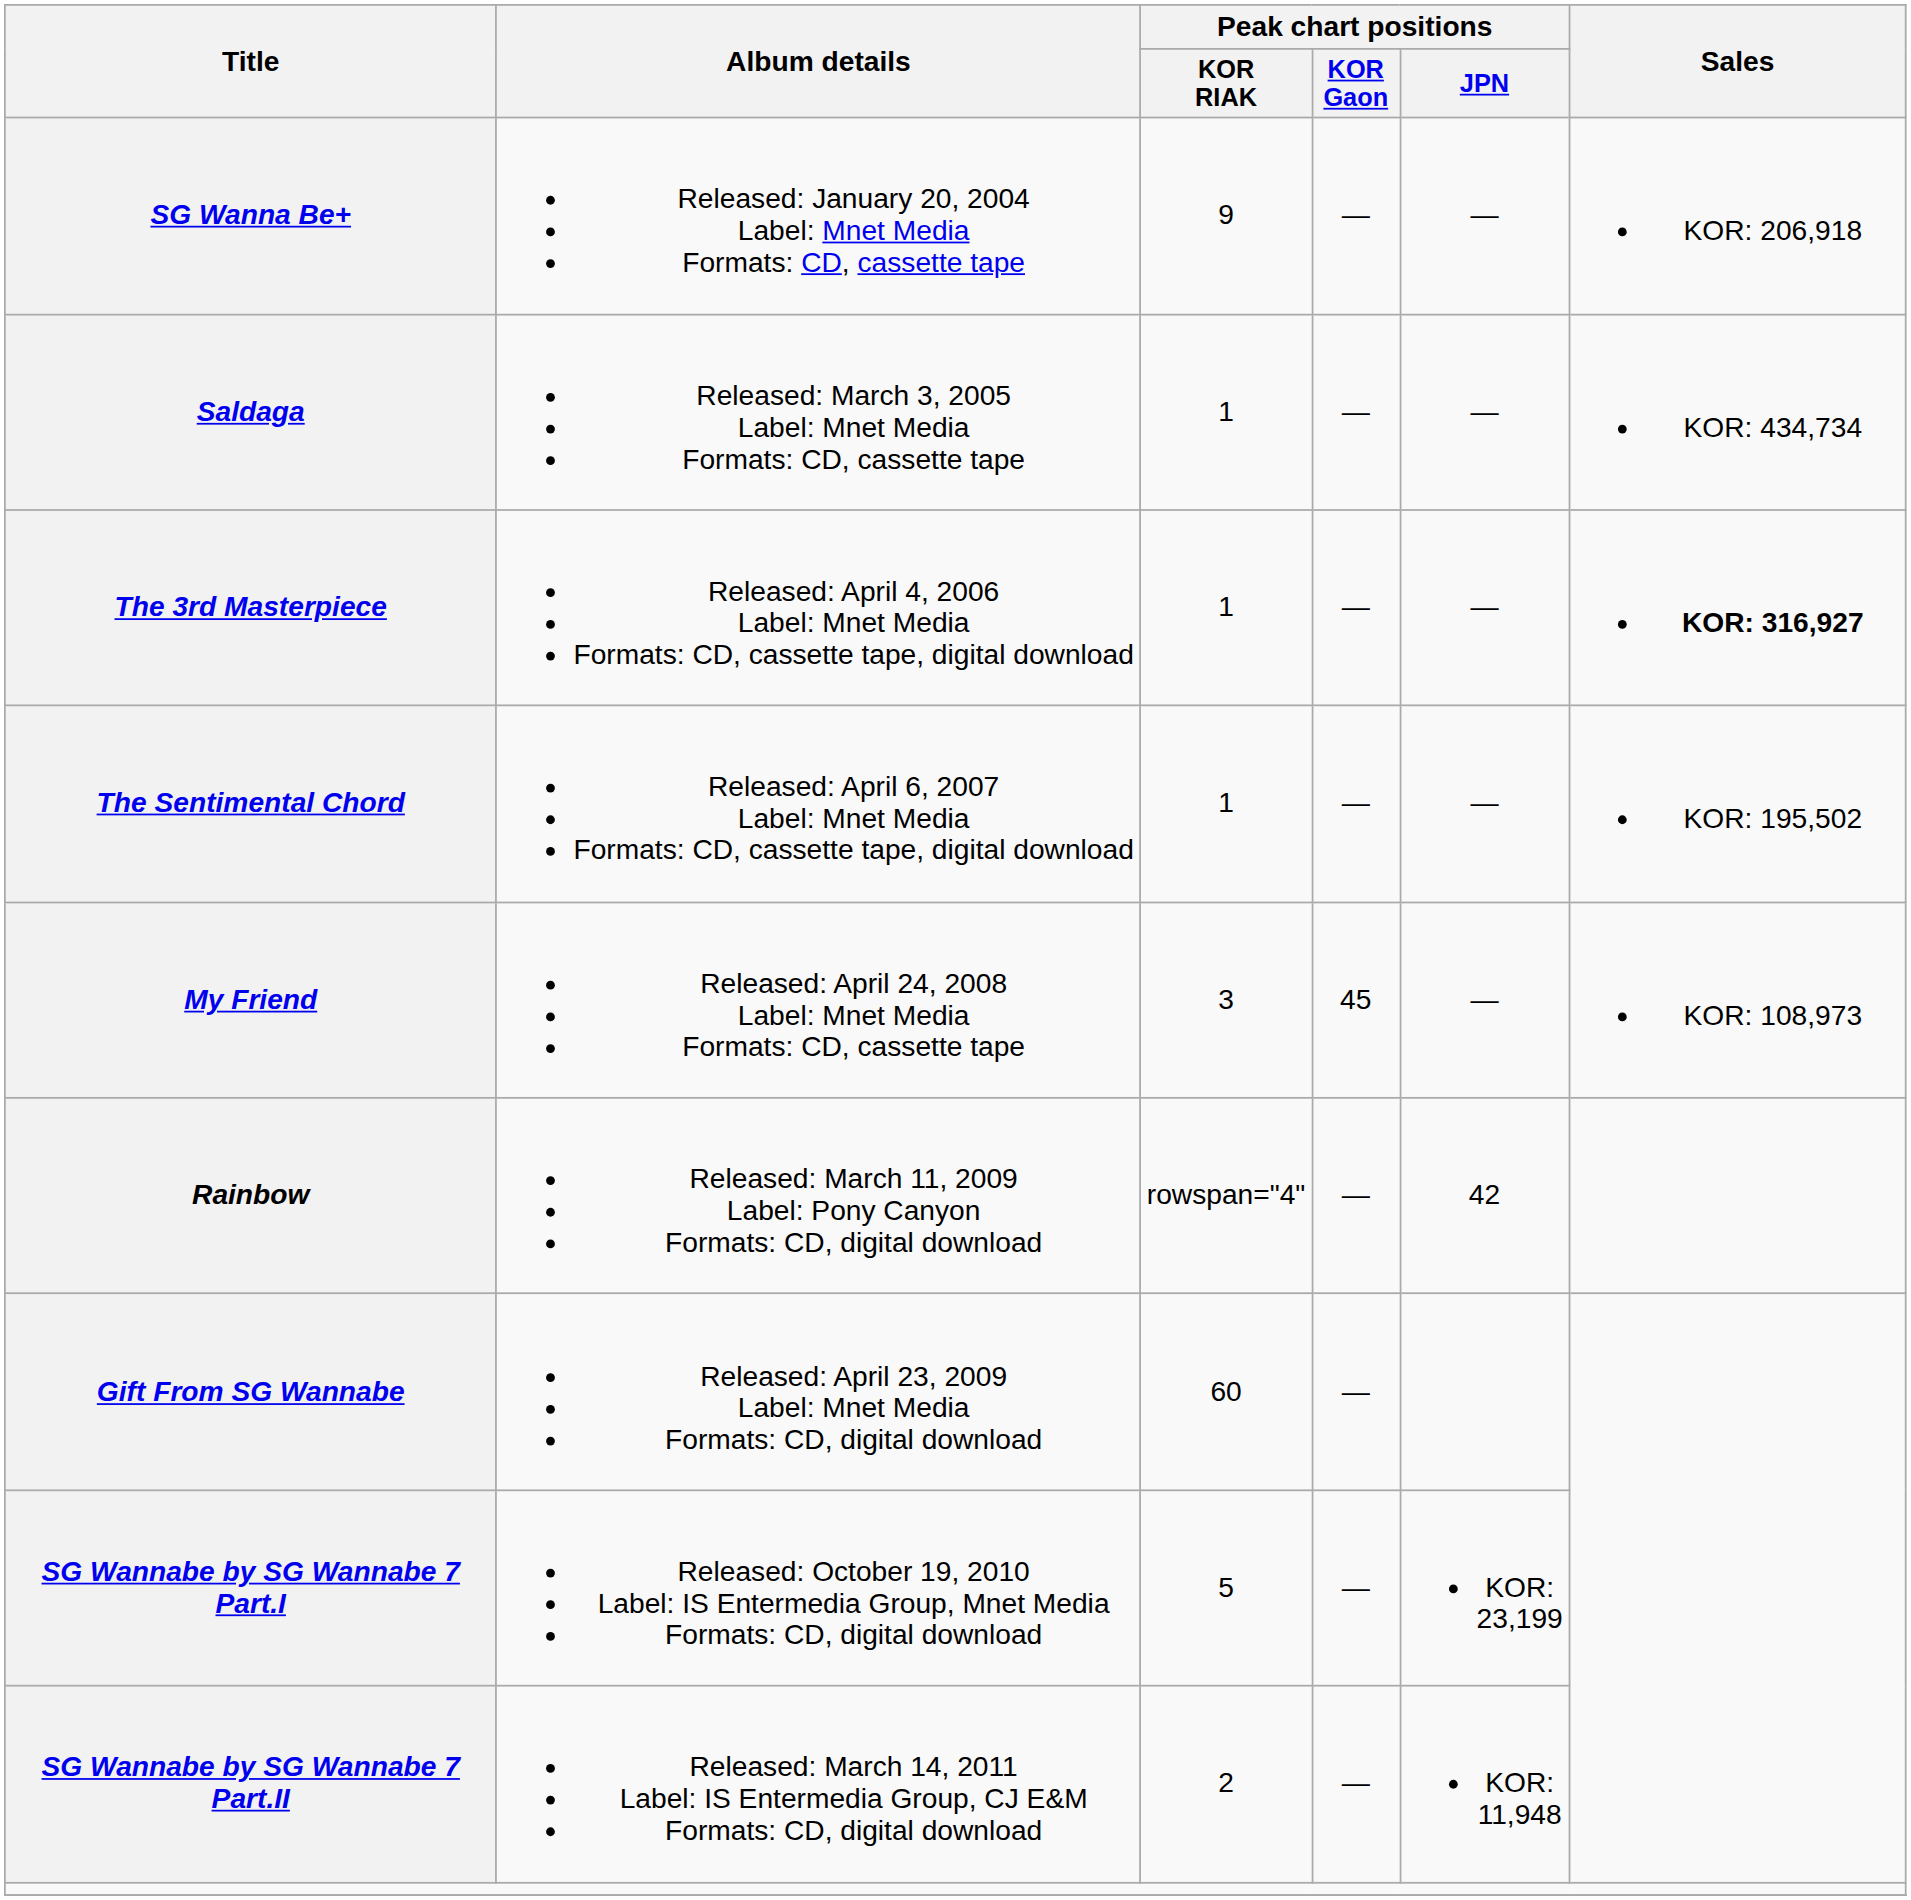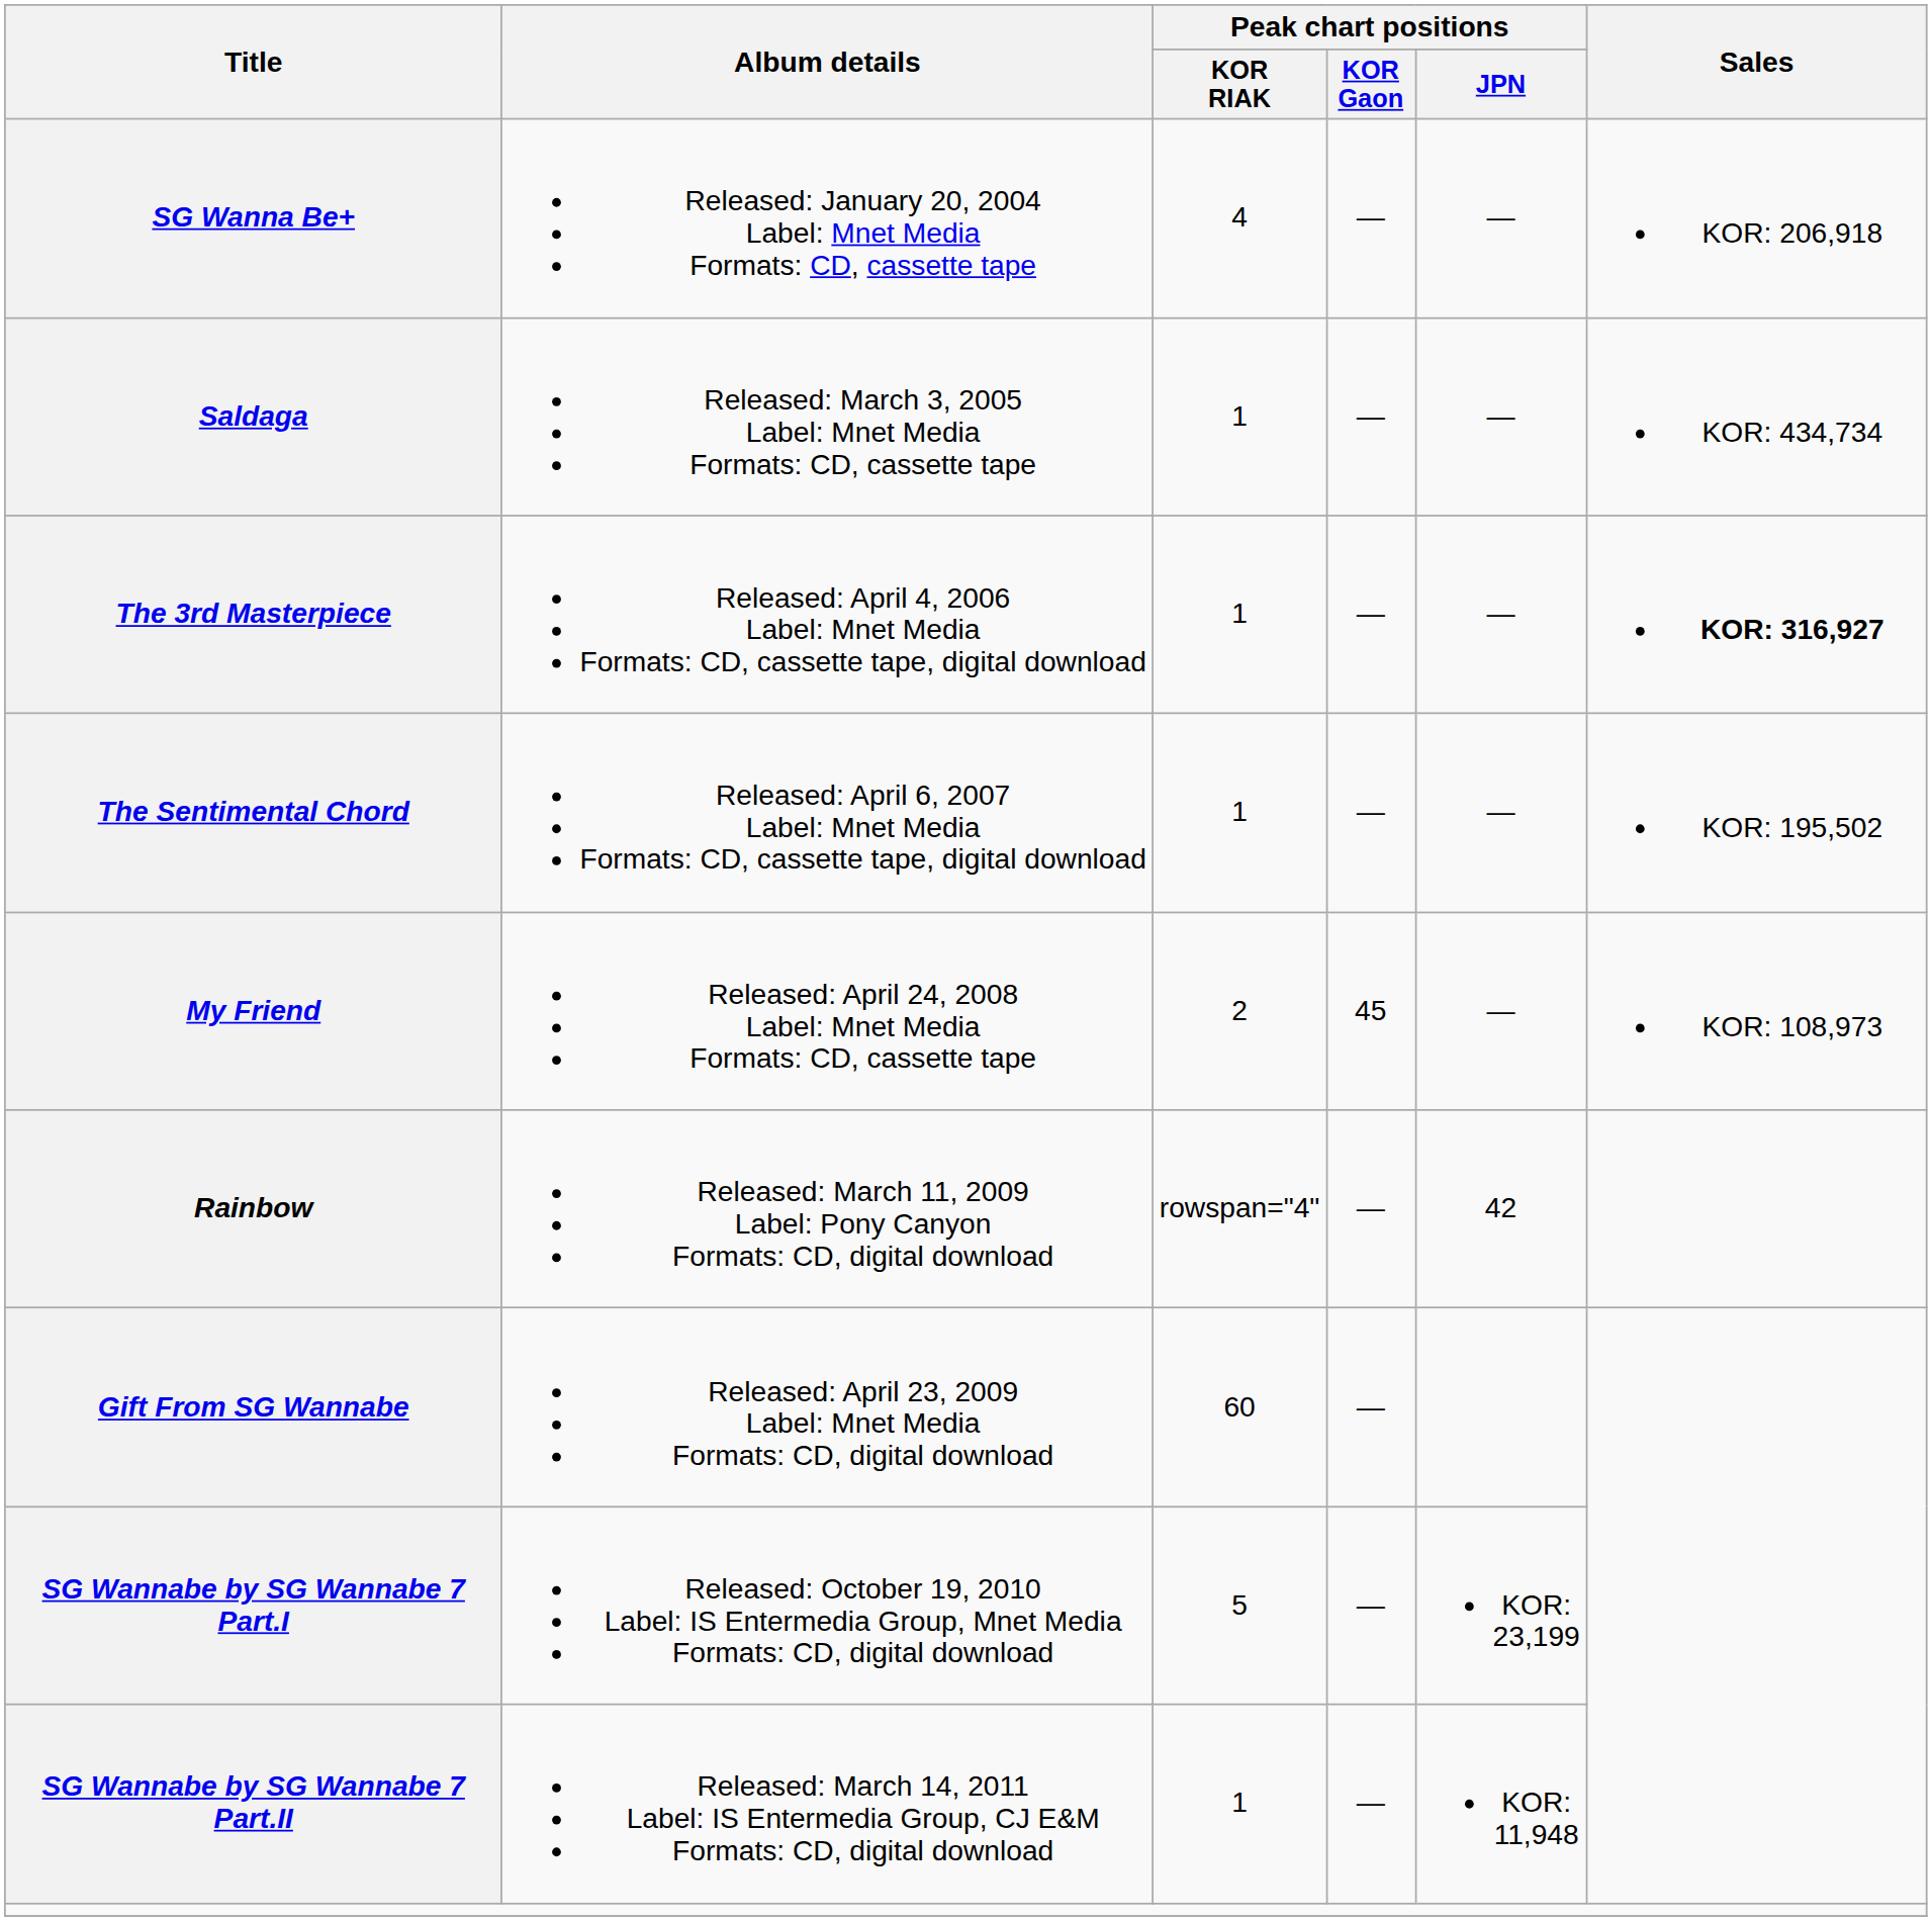SG Wanna Be+ | Peak chart positions / KOR RIAK: 9 -> 4
My Friend | Peak chart positions / KOR RIAK: 3 -> 2
SG Wannabe by SG Wannabe 7 Part.II | Peak chart positions / KOR RIAK: 2 -> 1
